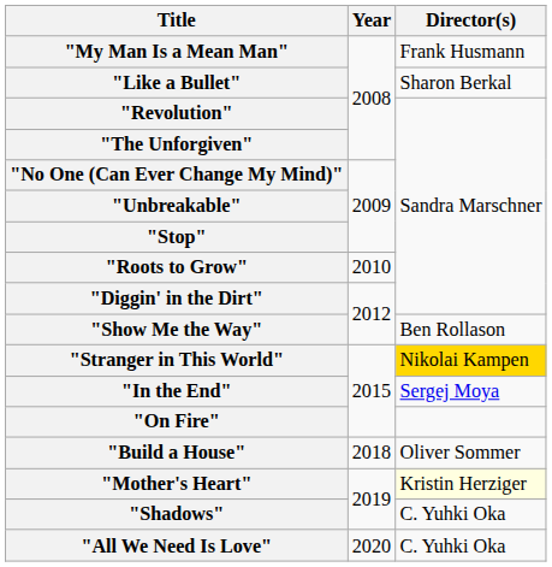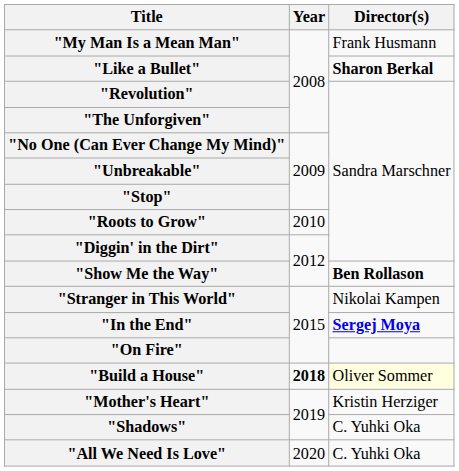"Like a Bullet" | Director(s): normal -> bold
"Show Me the Way" | Director(s): normal -> bold
"Stranger in This World" | Director(s): gold background -> no background
"In the End" | Director(s): normal -> bold
"Build a House" | Year: normal -> bold
"Build a House" | Director(s): no background -> lightyellow background
"Mother's Heart" | Director(s): lightyellow background -> no background
